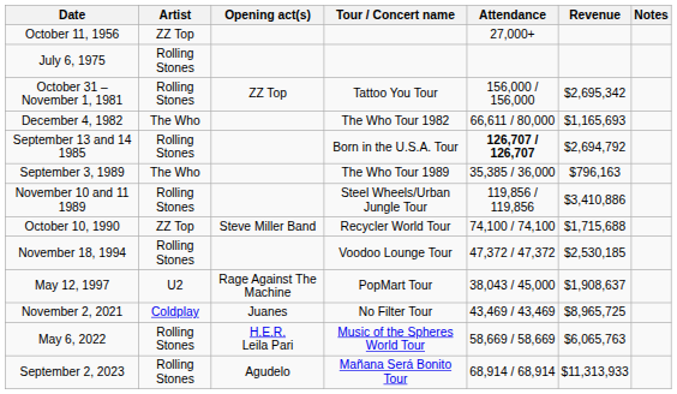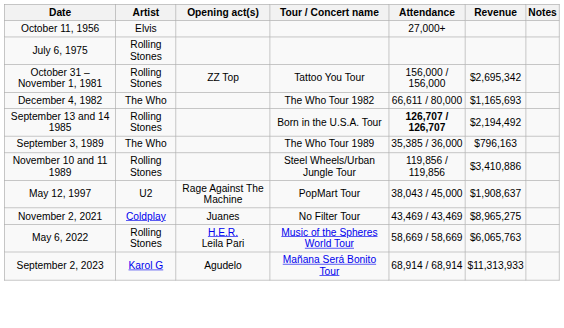October 11, 1956 | Artist: ZZ Top -> Elvis
September 13 and 14 1985 | Revenue: $2,694,792 -> $2,194,492
- row: October 10, 1990 | ZZ Top | Steve Miller Band | Recycler World Tour | 74,100 / 74,100 | $1,715,688
- row: November 18, 1994 | Rolling Stones | Voodoo Lounge Tour | 47,372 / 47,372 | $2,530,185
November 2, 2021 | Revenue: $8,965,725 -> $8,965,275
September 2, 2023 | Artist: Rolling Stones -> Karol G
